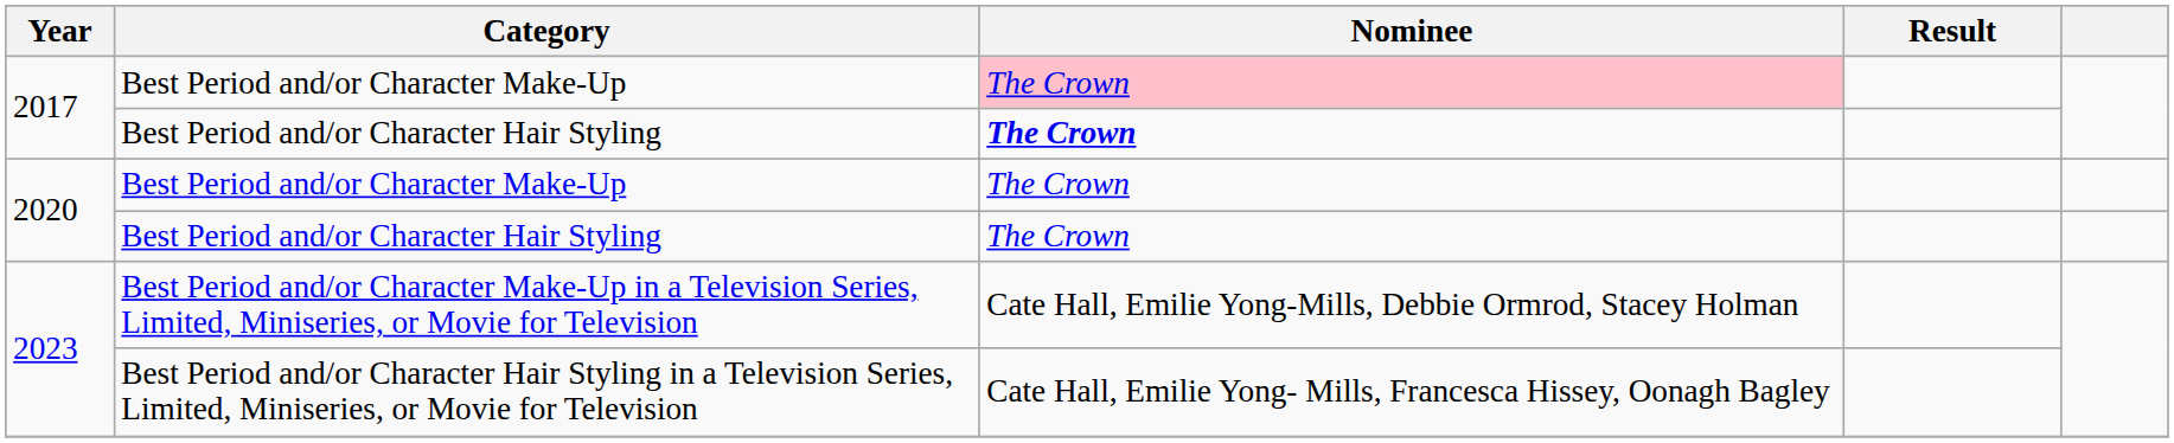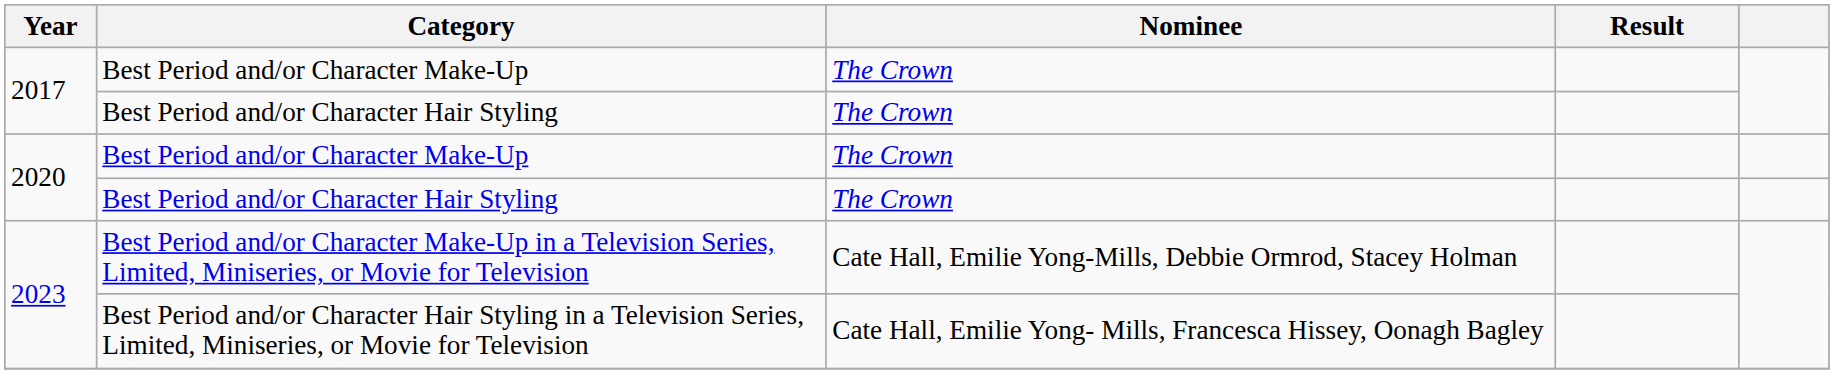2017 / Best Period and/or Character Make-Up | Nominee: pink background -> no background
2017 / Best Period and/or Character Hair Styling | Nominee: bold -> normal
